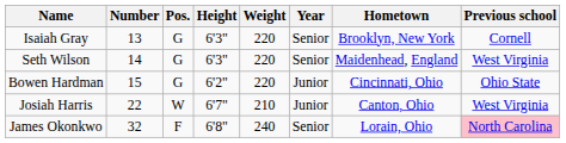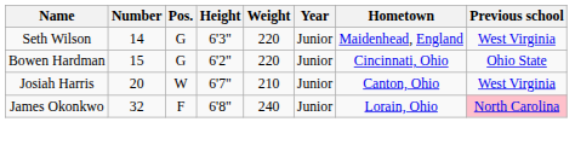- row: Isaiah Gray | 13 | G | 6'3" | 220 | Senior | Brooklyn, New York | Cornell
Seth Wilson | Year: Senior -> Junior
Josiah Harris | Number: 22 -> 20
James Okonkwo | Year: Senior -> Junior
